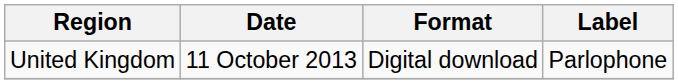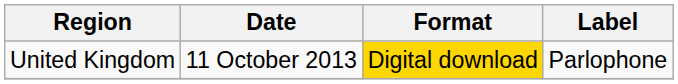United Kingdom | Format: no background -> gold background
